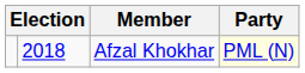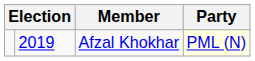Afzal Khokhar | column 2: 2018 -> 2019
